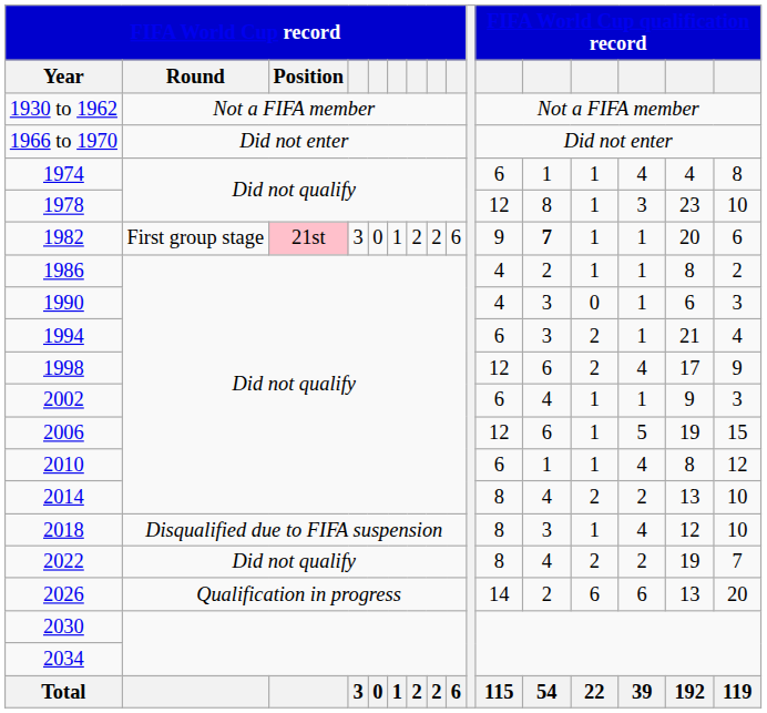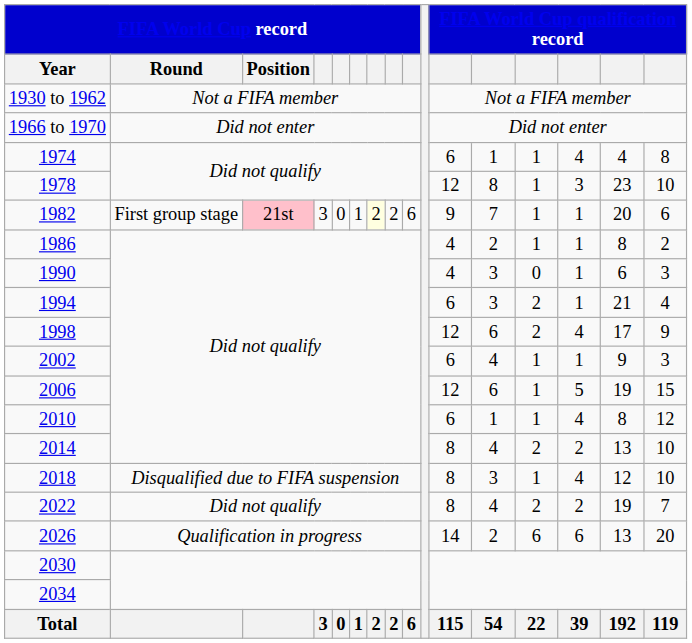1982 | column 7: no background -> lightyellow background
1982 | column 12: bold -> normal
